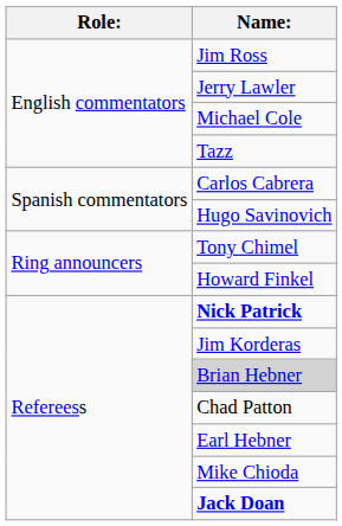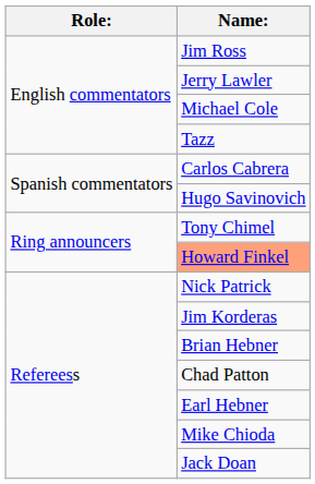Howard Finkel | Name:: no background -> lightsalmon background
Nick Patrick | Name:: bold -> normal
Brian Hebner | Name:: lightgrey background -> no background
Jack Doan | Name:: bold -> normal
